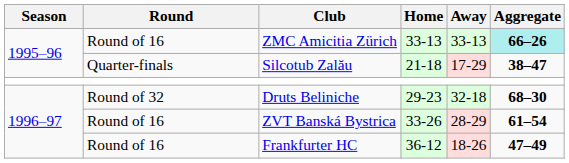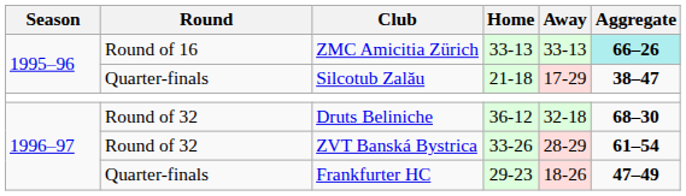Druts Beliniche | Home: 29-23 -> 36-12
ZVT Banská Bystrica | Round: Round of 16 -> Round of 32
Frankfurter HC | Round: Round of 16 -> Quarter-finals
Frankfurter HC | Home: 36-12 -> 29-23
